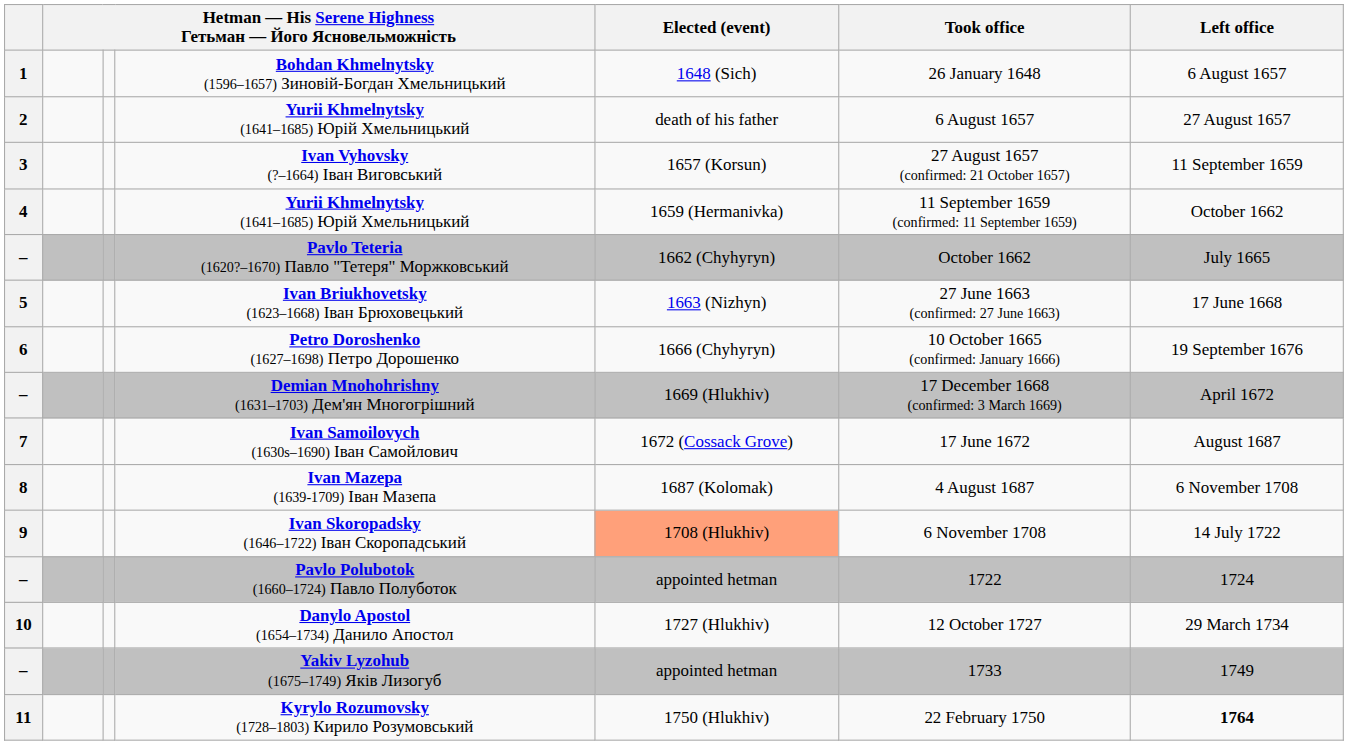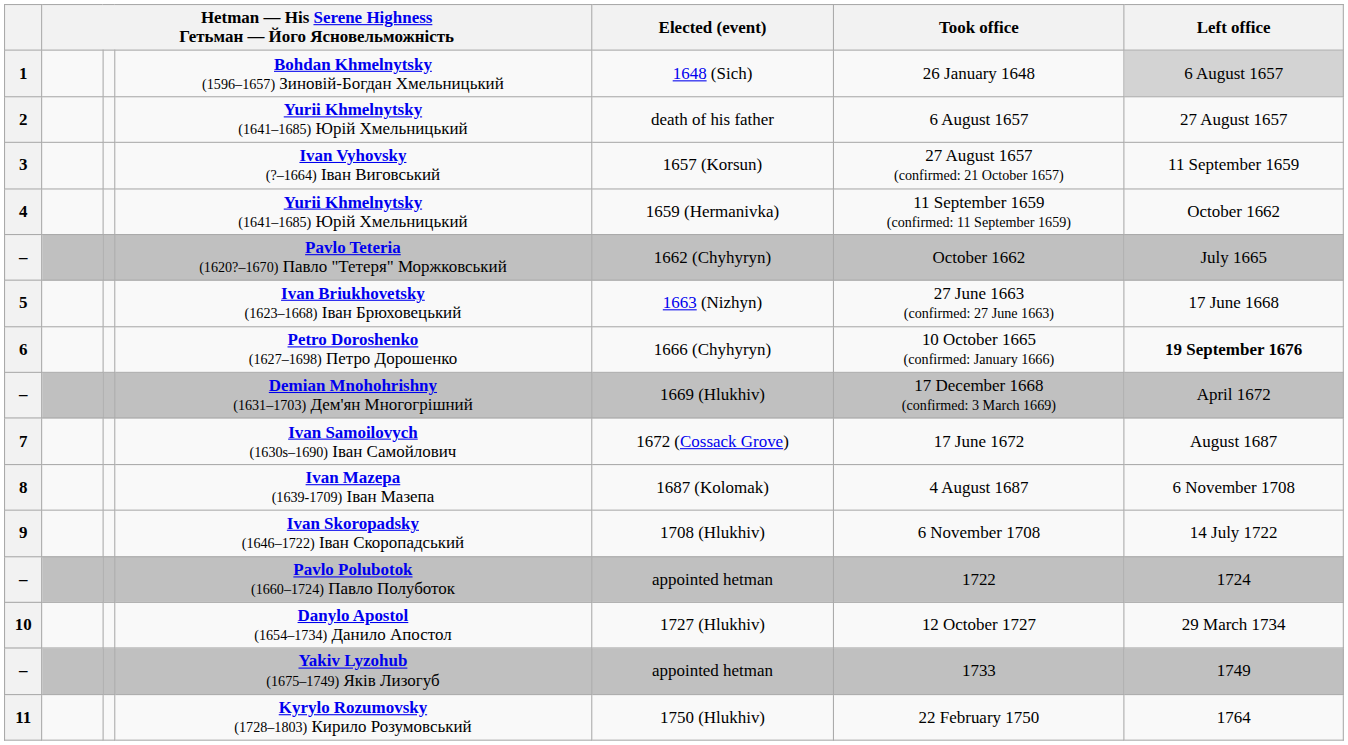Bohdan Khmelnytsky (1596–1657) Зиновій-Богдан Хмельницький | Left office: no background -> lightgrey background
Petro Doroshenko (1627–1698) Петро Дорошенко | Left office: normal -> bold
Ivan Skoropadsky (1646–1722) Іван Скоропадський | Elected (event): lightsalmon background -> no background
Kyrylo Rozumovsky (1728–1803) Кирило Розумовський | Left office: bold -> normal
